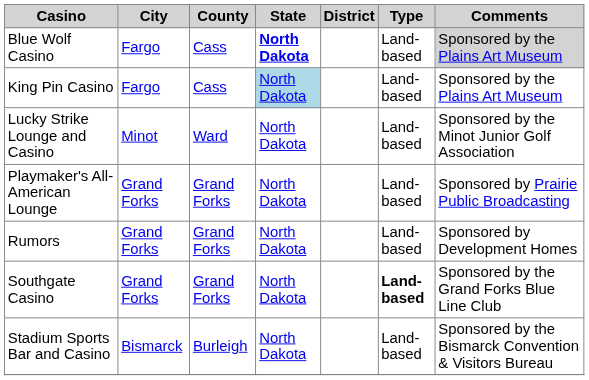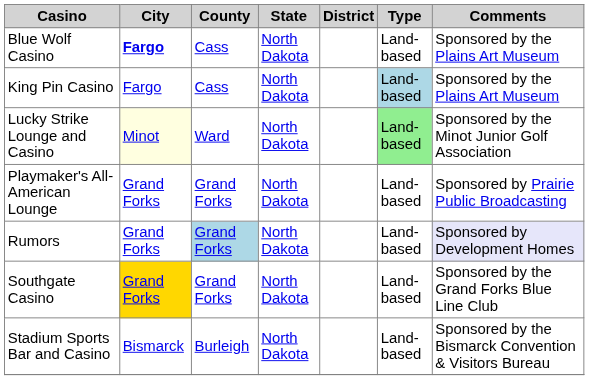Blue Wolf Casino | City: normal -> bold
Blue Wolf Casino | State: bold -> normal
Blue Wolf Casino | Comments: lightgrey background -> no background
King Pin Casino | State: lightblue background -> no background
King Pin Casino | Type: no background -> lightblue background
Lucky Strike Lounge and Casino | City: no background -> lightyellow background
Lucky Strike Lounge and Casino | Type: no background -> lightgreen background
Rumors | County: no background -> lightblue background
Rumors | Comments: no background -> lavender background
Southgate Casino | City: no background -> gold background
Southgate Casino | Type: bold -> normal
